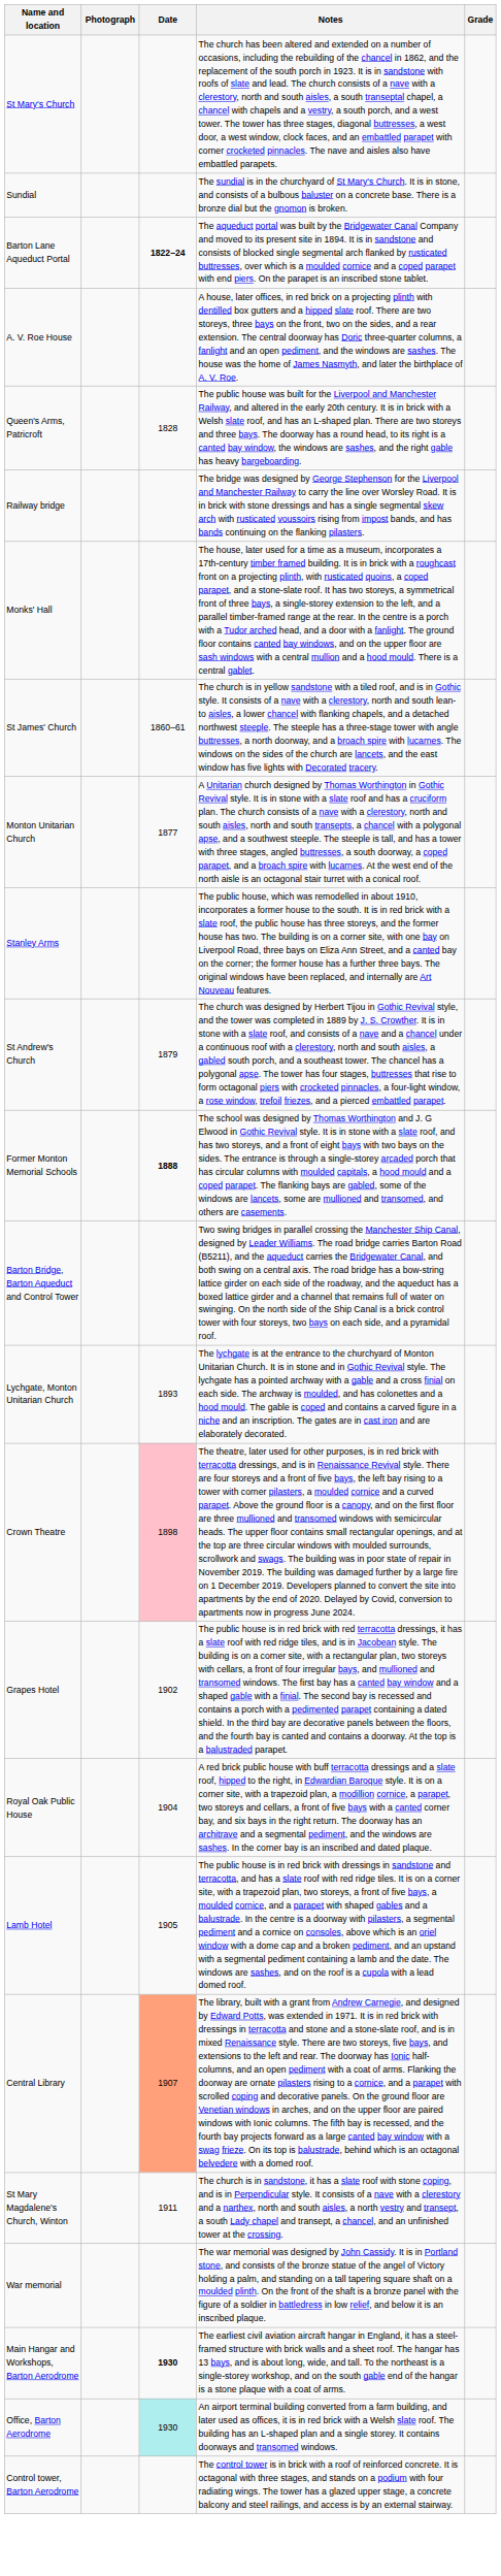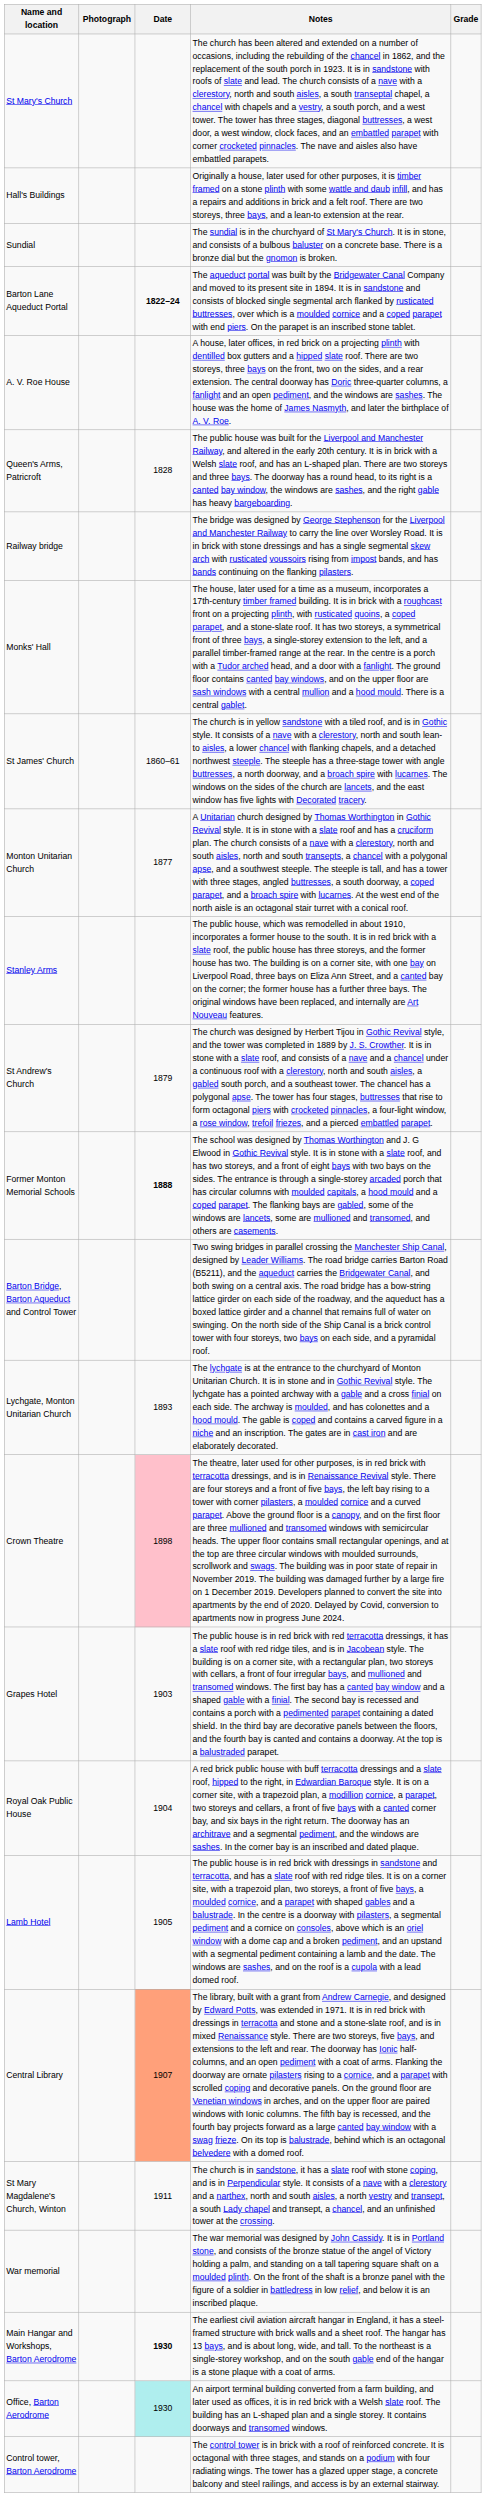+ row: Hall's Buildings | Originally a house, later used for other purposes, it is timber framed on a stone plinth with some wattle and daub infill, and has a repairs and additions in brick and a felt roof. There are two storeys, three bays, and a lean-to extension at the rear.
Grapes Hotel | Date: 1902 -> 1903
